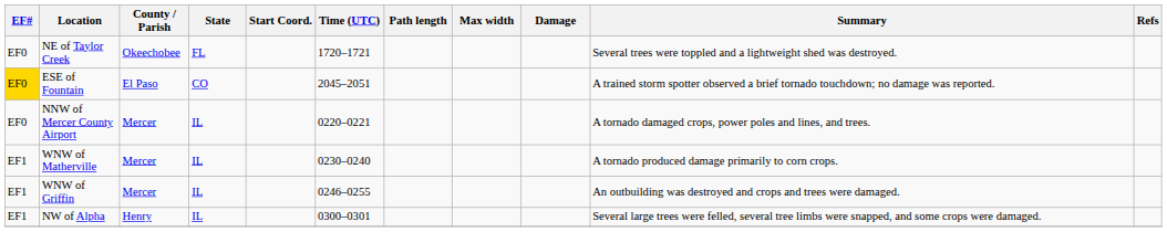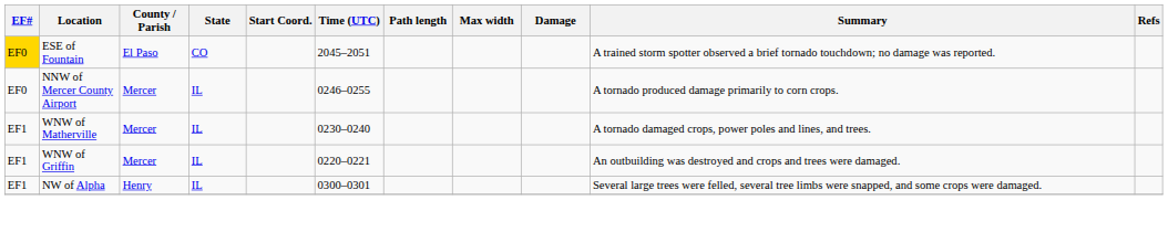- row: EF0 | NE of Taylor Creek | Okeechobee | FL | 1720–1721 | Several trees were toppled and a lightweight shed was destroyed.
NNW of Mercer County Airport | Time (UTC): 0220–0221 -> 0246–0255
NNW of Mercer County Airport | Summary: A tornado damaged crops, power poles and lines, and trees. -> A tornado produced damage primarily to corn crops.
WNW of Matherville | Summary: A tornado produced damage primarily to corn crops. -> A tornado damaged crops, power poles and lines, and trees.
WNW of Griffin | Time (UTC): 0246–0255 -> 0220–0221
